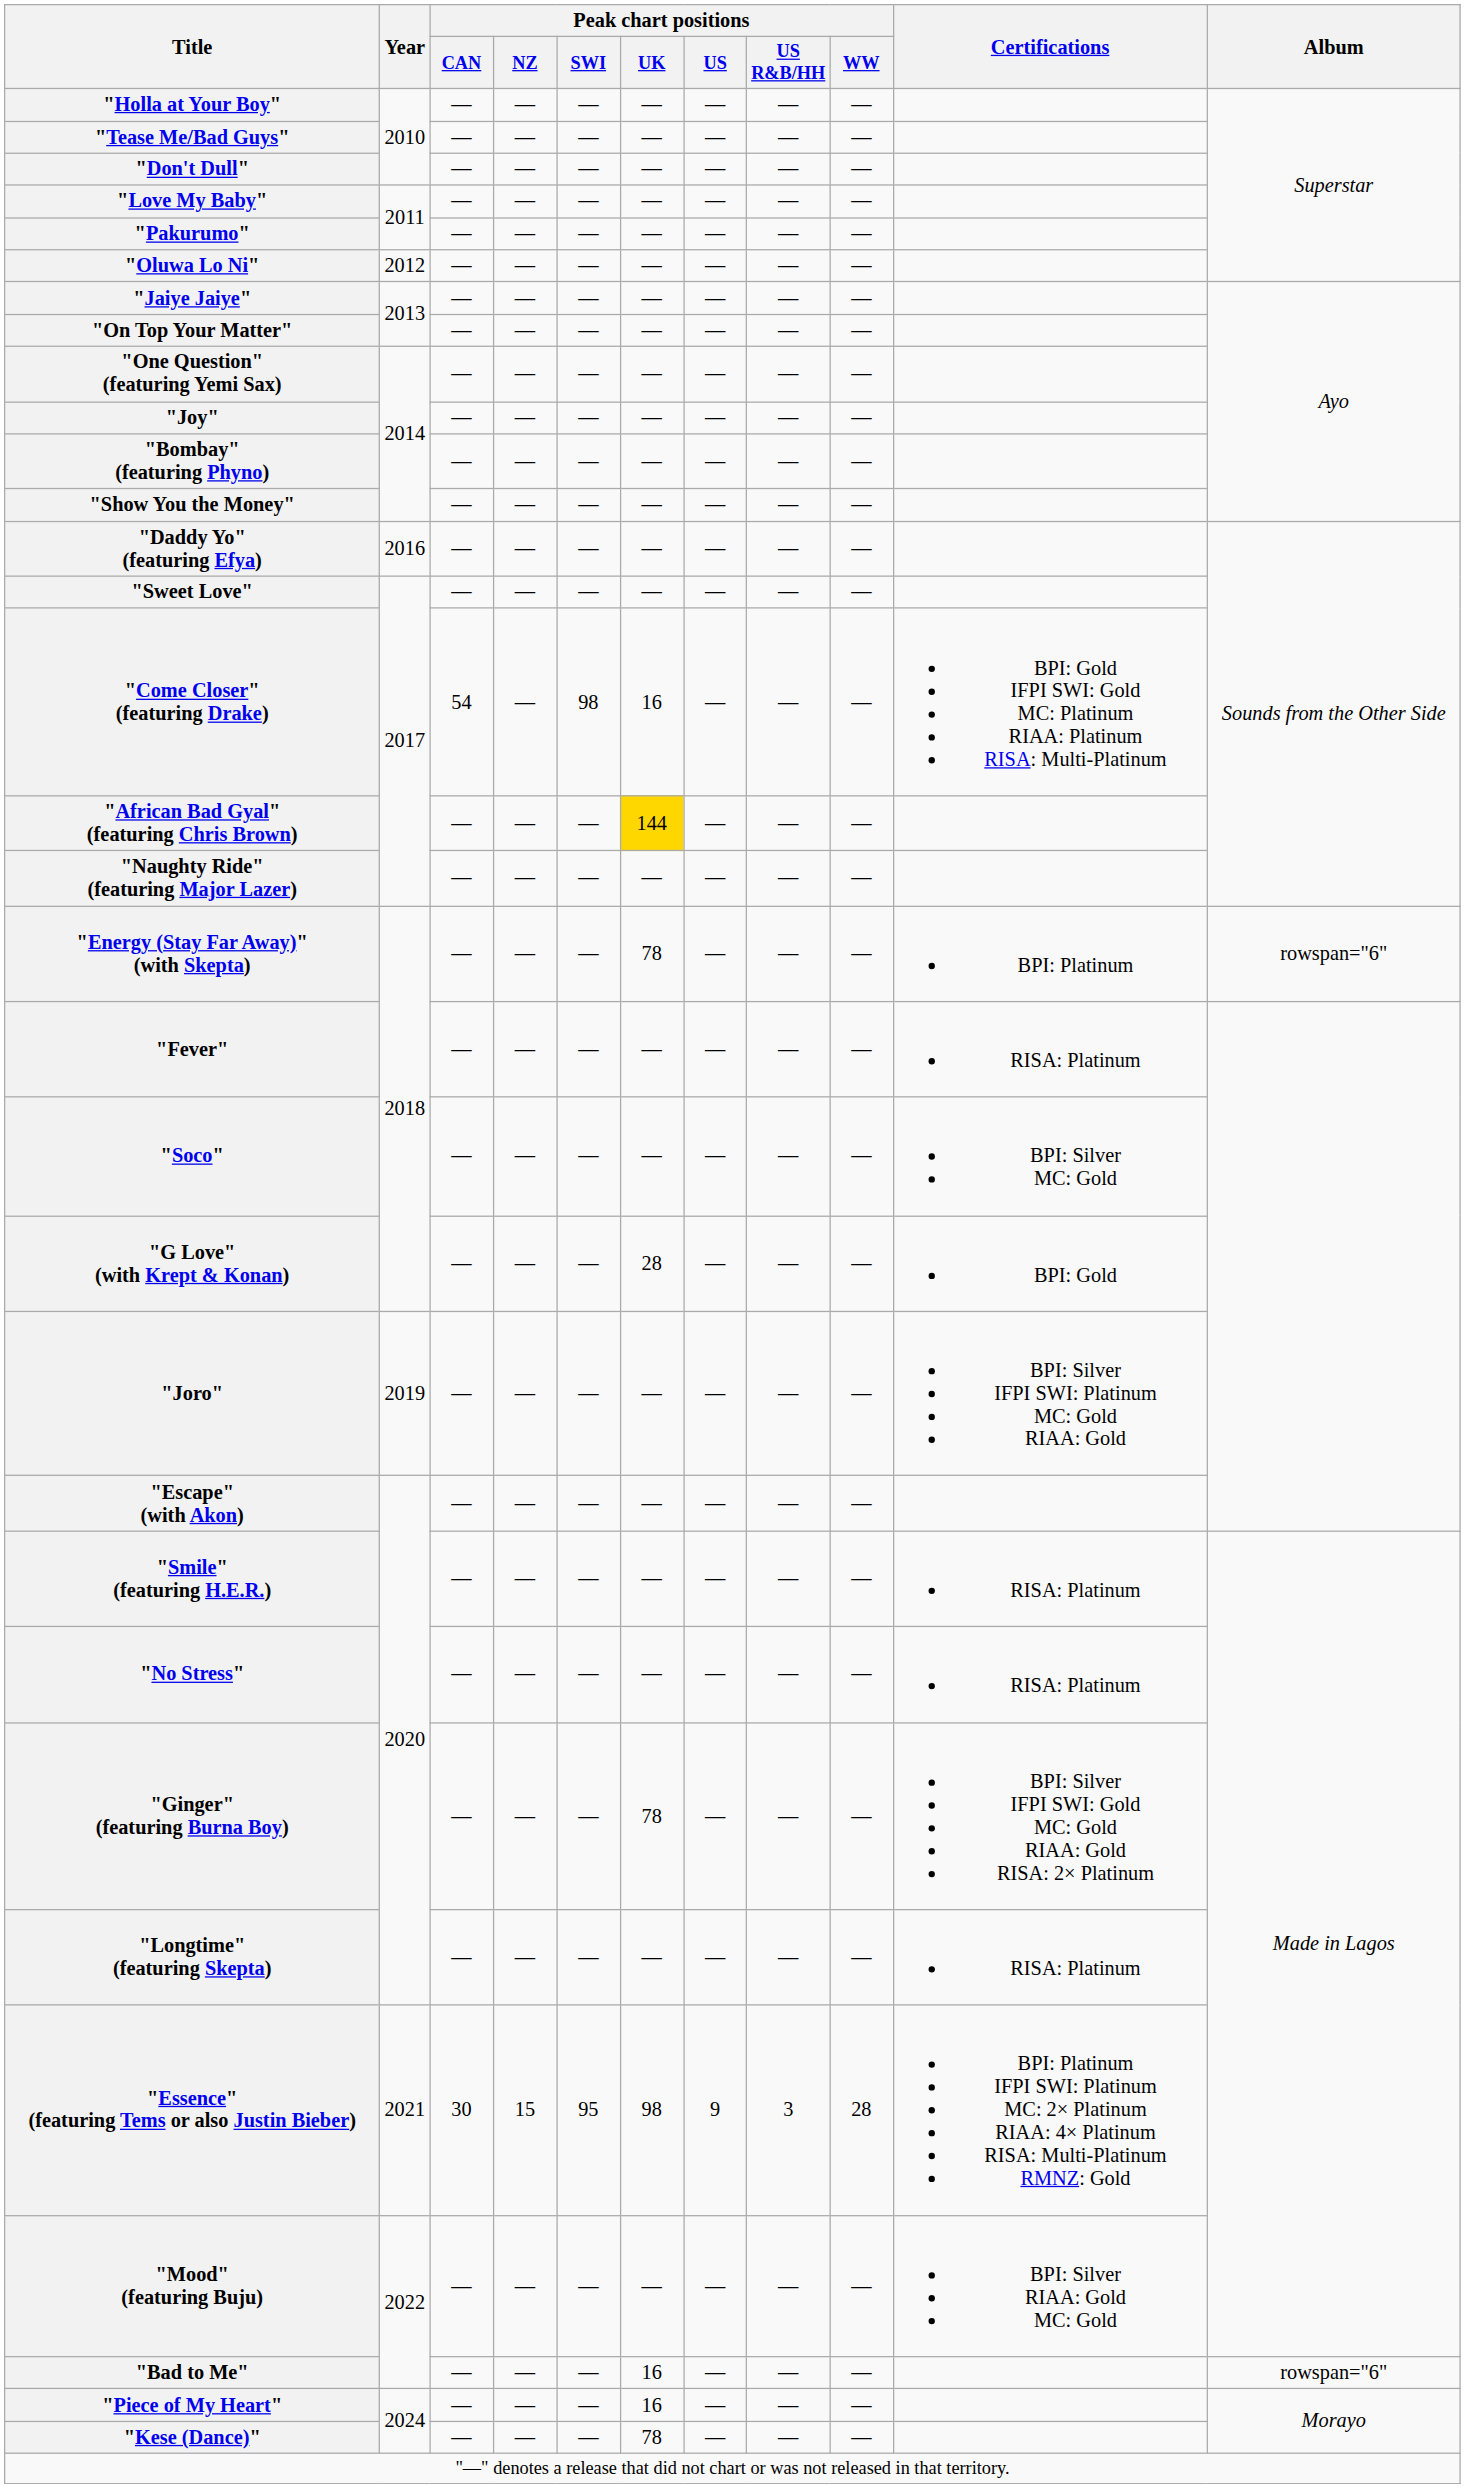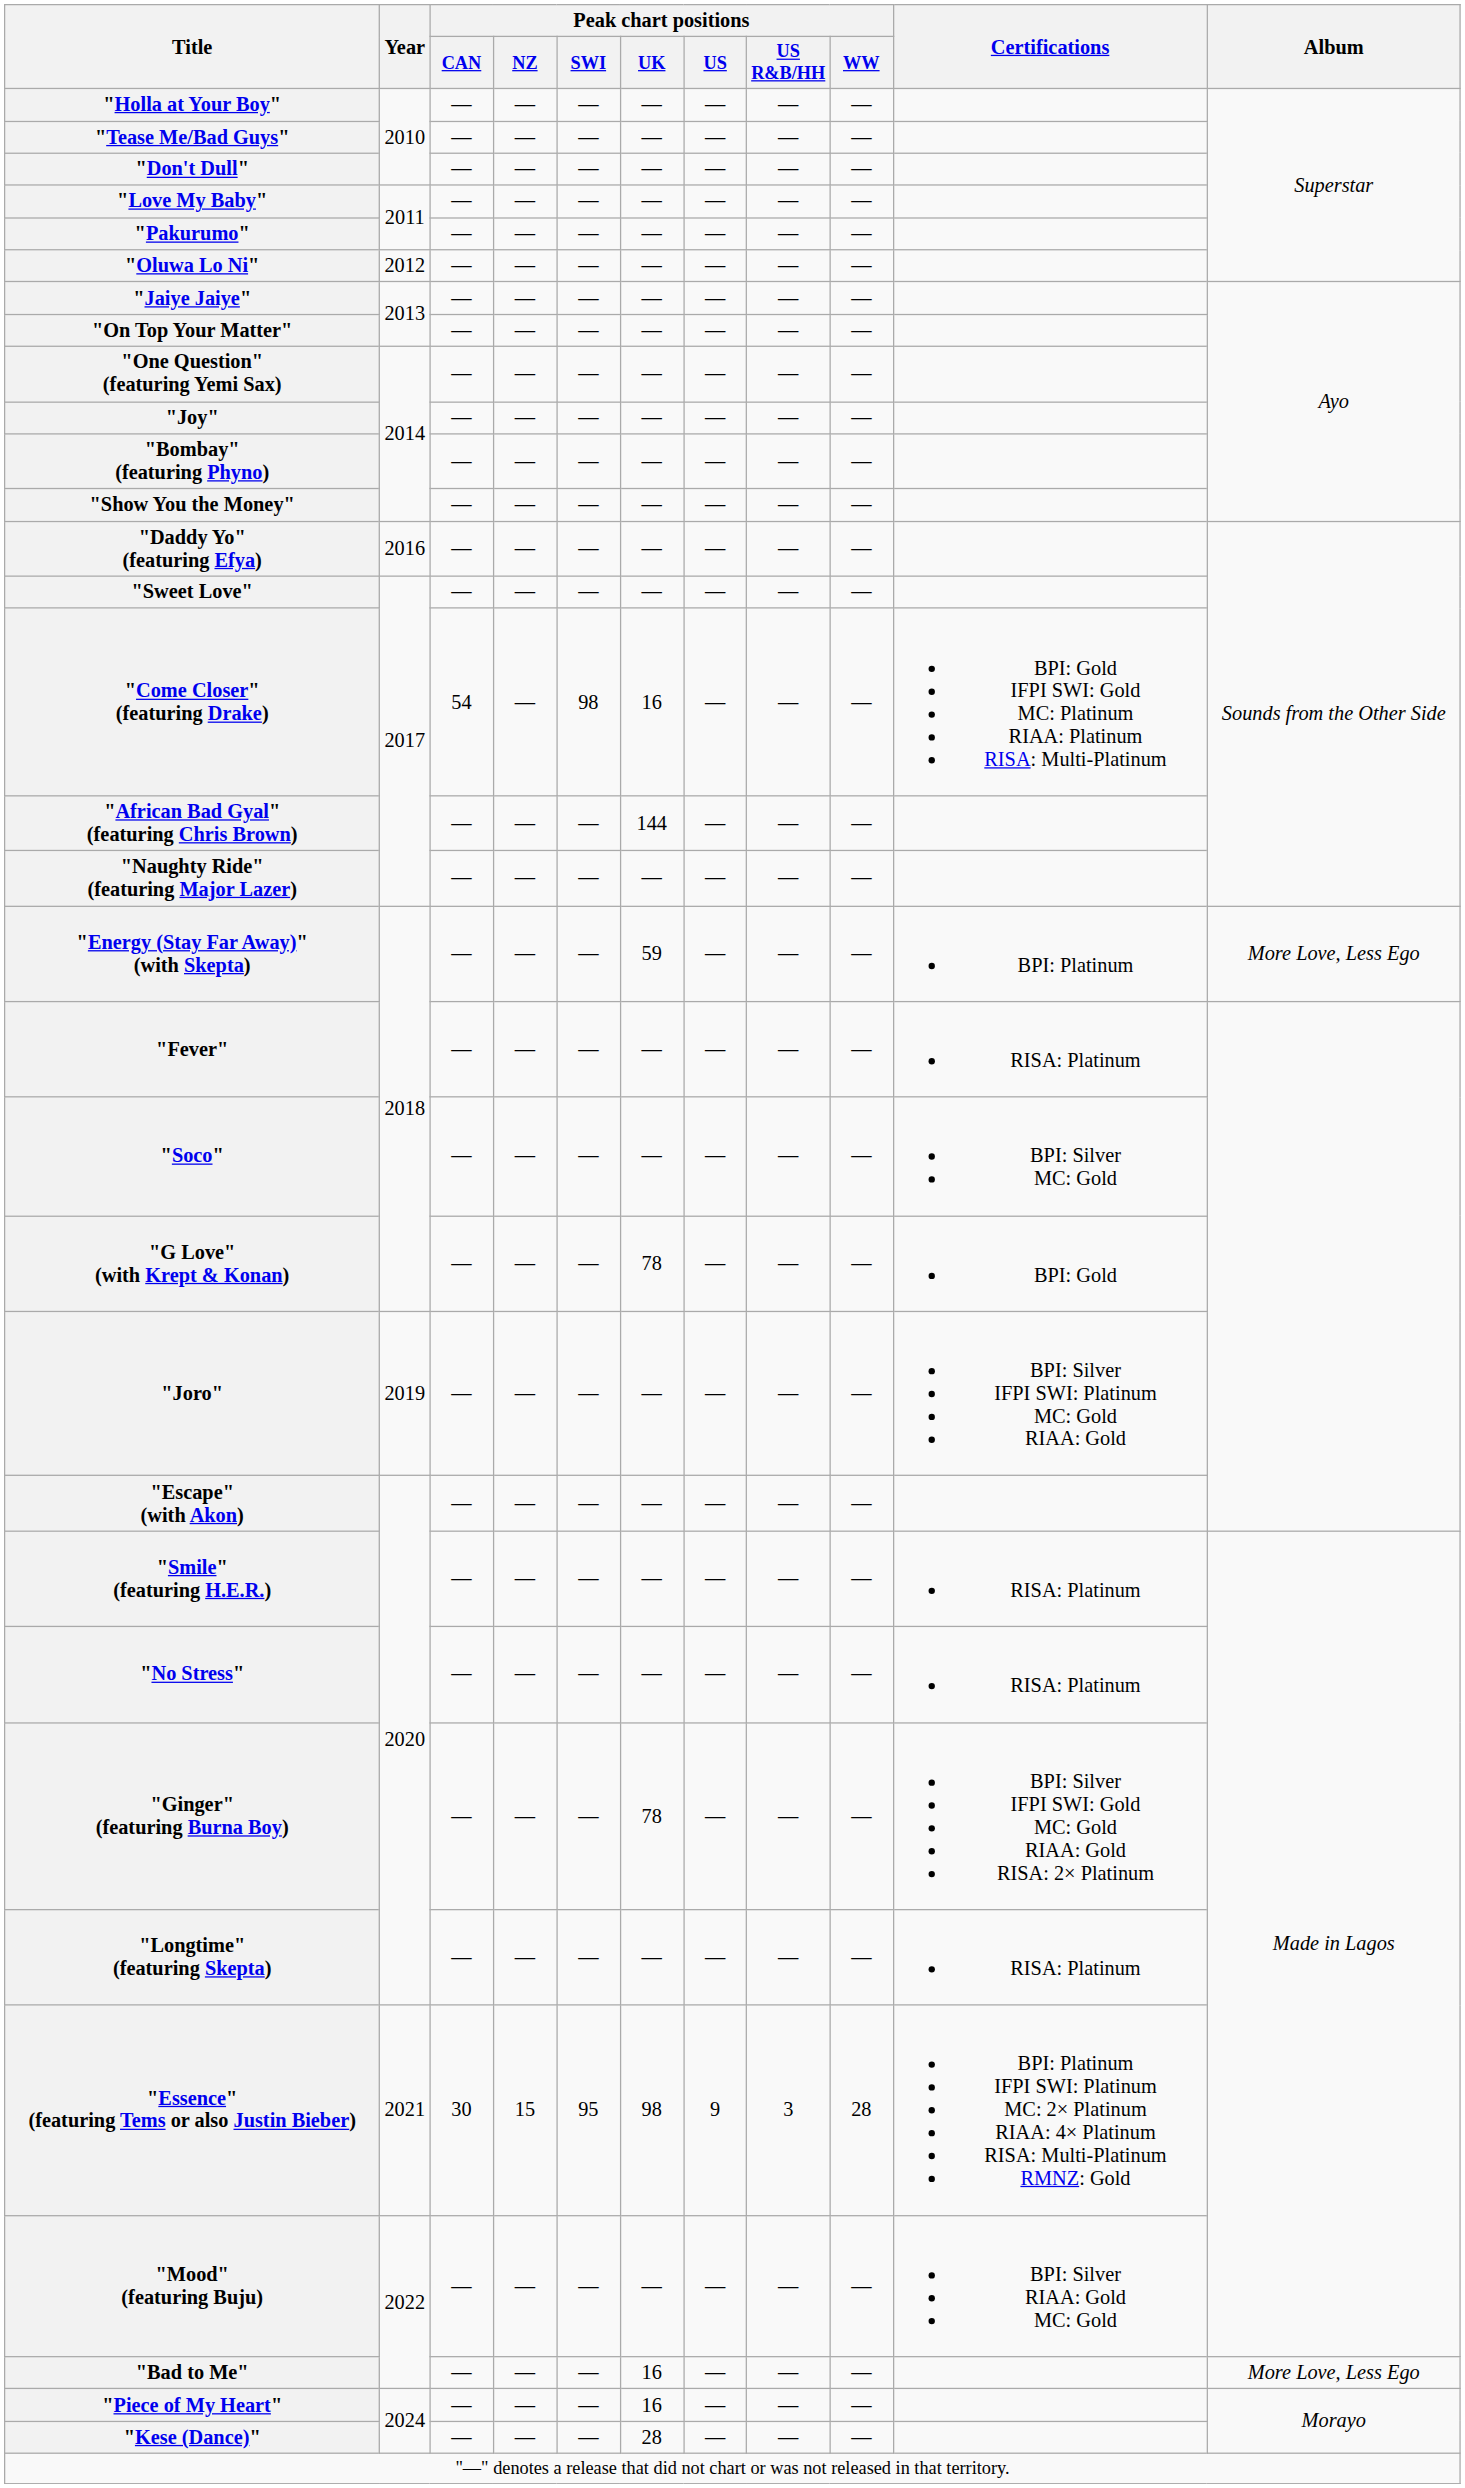"African Bad Gyal" (featuring Chris Brown) | Peak chart positions / UK: gold background -> no background
"Energy (Stay Far Away)" (with Skepta) | Peak chart positions / UK: 78 -> 59
"Energy (Stay Far Away)" (with Skepta) | Album: rowspan="6" -> More Love, Less Ego
"G Love" (with Krept & Konan) | Peak chart positions / UK: 28 -> 78
"Bad to Me" | Album: rowspan="6" -> More Love, Less Ego
"Kese (Dance)" | Peak chart positions / UK: 78 -> 28
